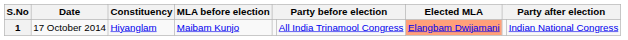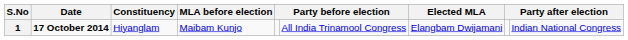1 | Date: normal -> bold
1 | Elected MLA: lightsalmon background -> no background
